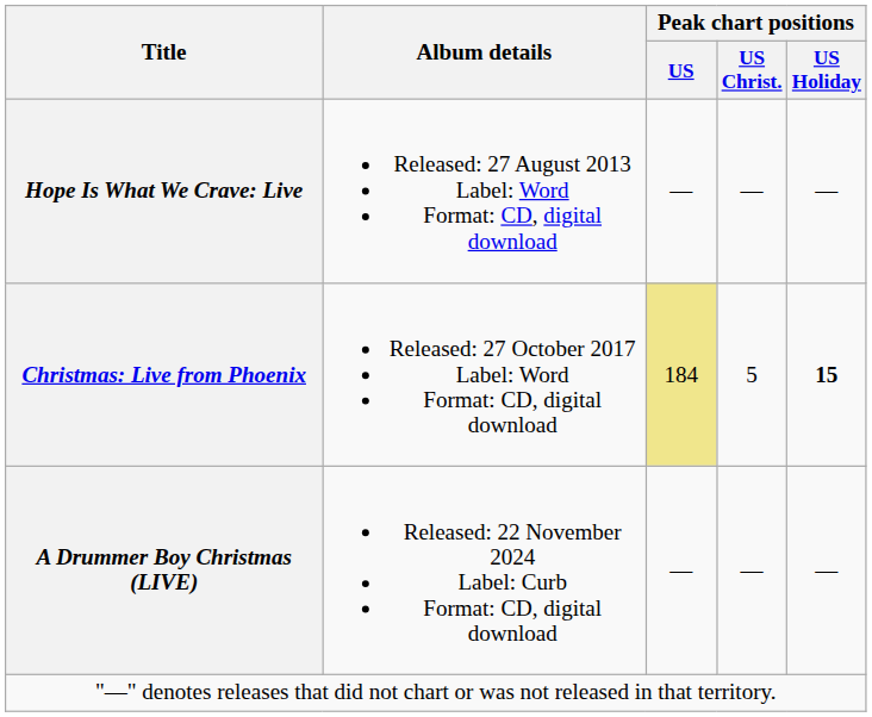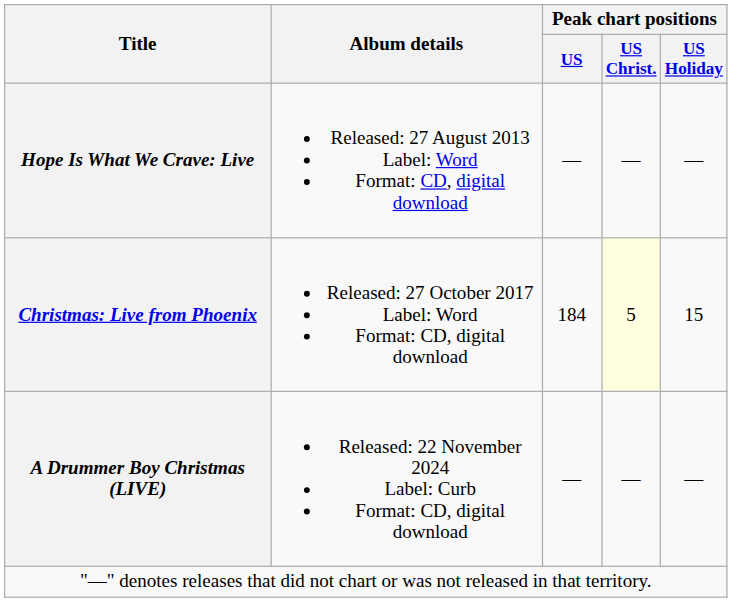Christmas: Live from Phoenix | Peak chart positions / US: khaki background -> no background
Christmas: Live from Phoenix | Peak chart positions / US Christ.: no background -> lightyellow background
Christmas: Live from Phoenix | Peak chart positions / US Holiday: bold -> normal
